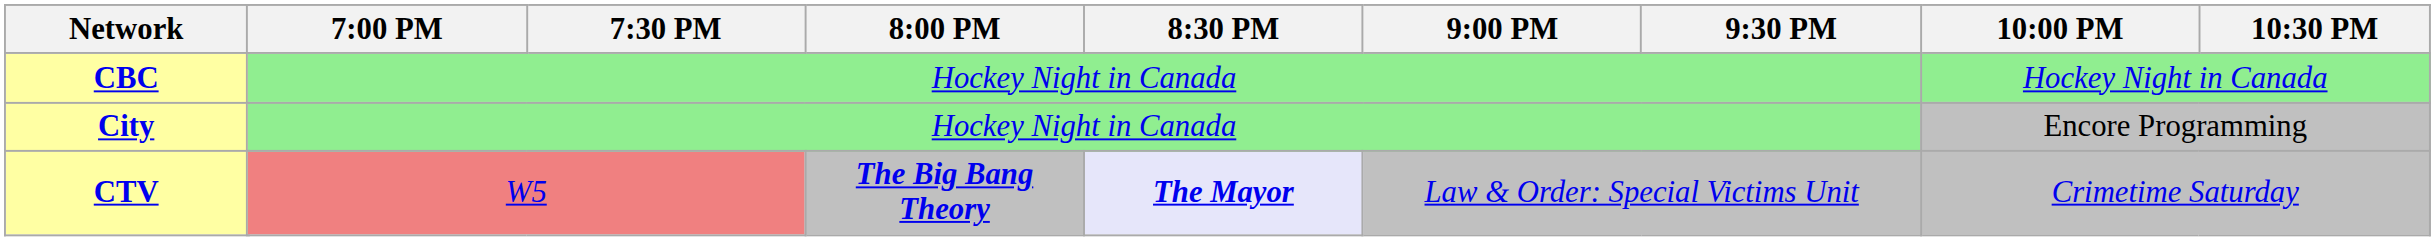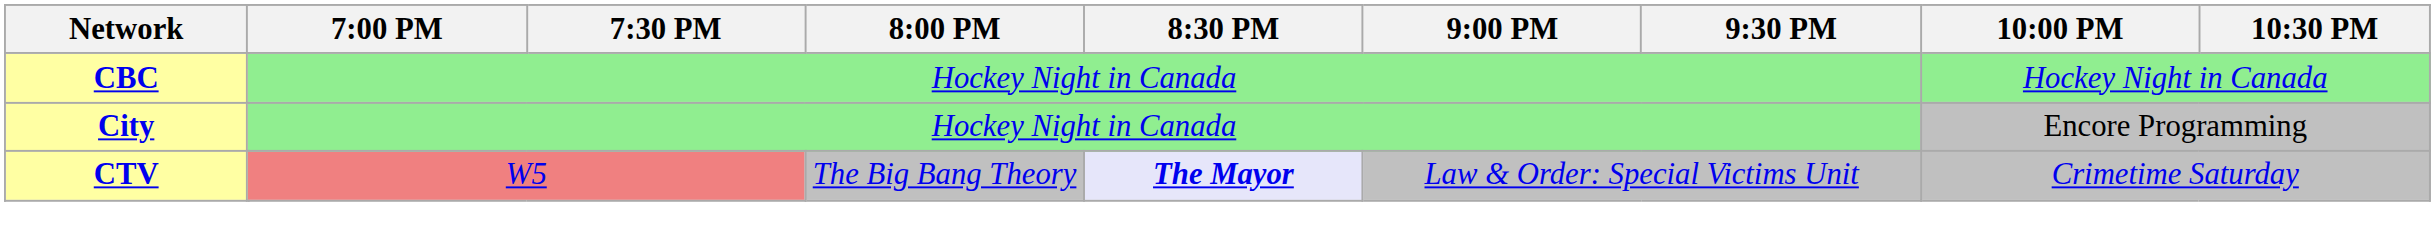CTV | 8:00 PM: bold -> normal
